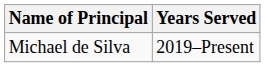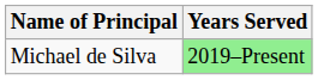Michael de Silva | Years Served: no background -> lightgreen background
